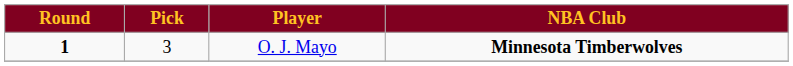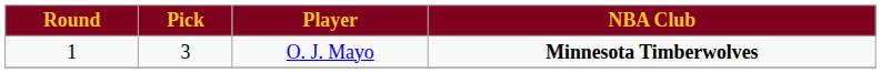O. J. Mayo | Round: bold -> normal
